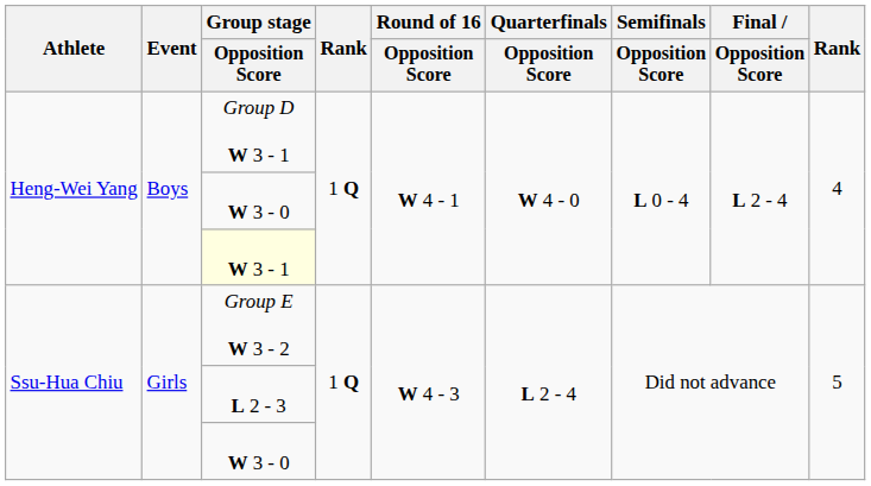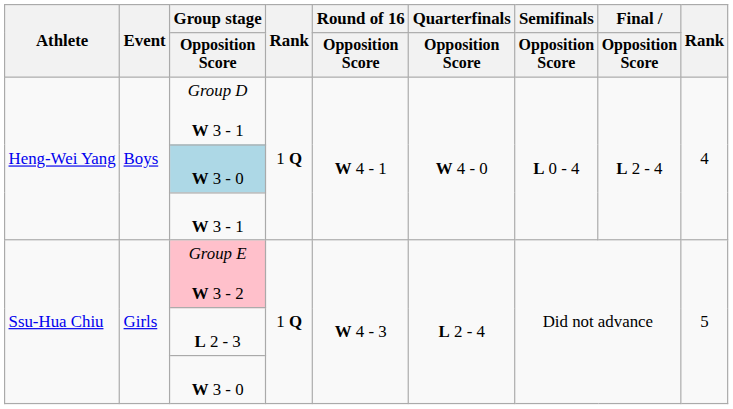Heng-Wei Yang / W 3 - 0 | Group stage / Opposition Score: no background -> lightblue background
W 3 - 1 | Group stage / Opposition Score: lightyellow background -> no background
Group E W 3 - 2 | Group stage / Opposition Score: no background -> pink background
